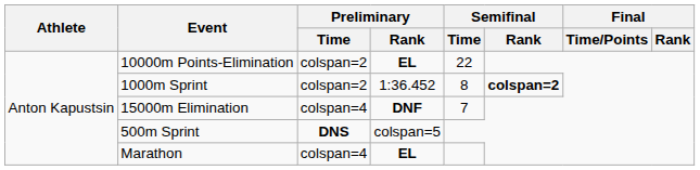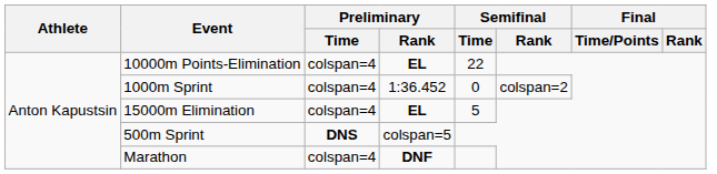10000m Points-Elimination | Preliminary / Time: colspan=2 -> colspan=4
1000m Sprint | Preliminary / Time: colspan=2 -> colspan=4
1000m Sprint | Semifinal / Time: 8 -> 0
1000m Sprint | Semifinal / Rank: bold -> normal
15000m Elimination | Preliminary / Rank: DNF -> EL
15000m Elimination | Semifinal / Time: 7 -> 5
Marathon | Preliminary / Rank: EL -> DNF
